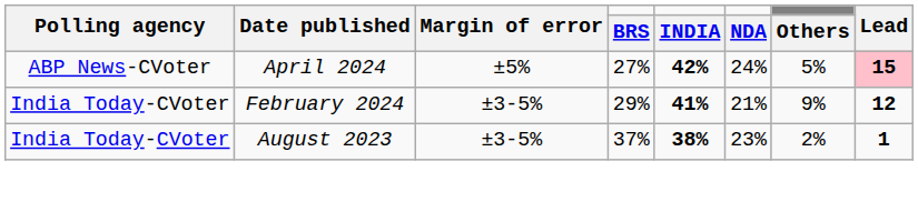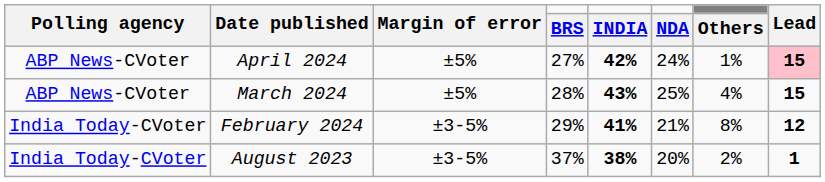April 2024 | Others: 5% -> 1%
+ row: ABP News-CVoter | March 2024 | ±5% | 28% | 43% | 25% | 4% | 15
February 2024 | Others: 9% -> 8%
August 2023 | NDA: 23% -> 20%
